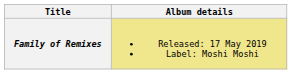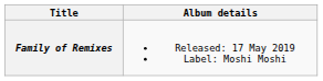Family of Remixes | Album details: khaki background -> no background
